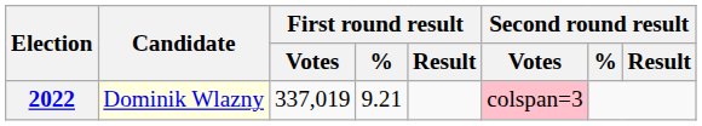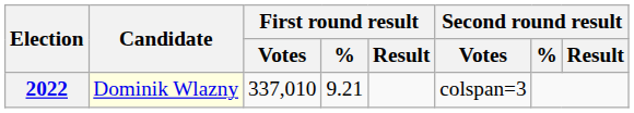2022 | First round result / Votes: 337,019 -> 337,010
2022 | Second round result / Votes: pink background -> no background
